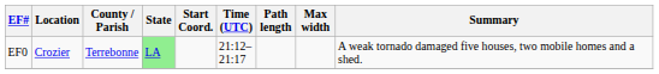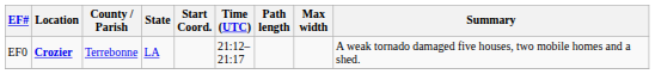EF0 | Location: normal -> bold
EF0 | State: lightgreen background -> no background
